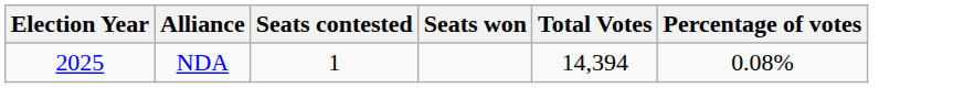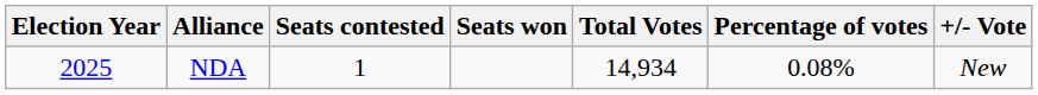+ column: +/- Vote | New
NDA | Total Votes: 14,394 -> 14,934
